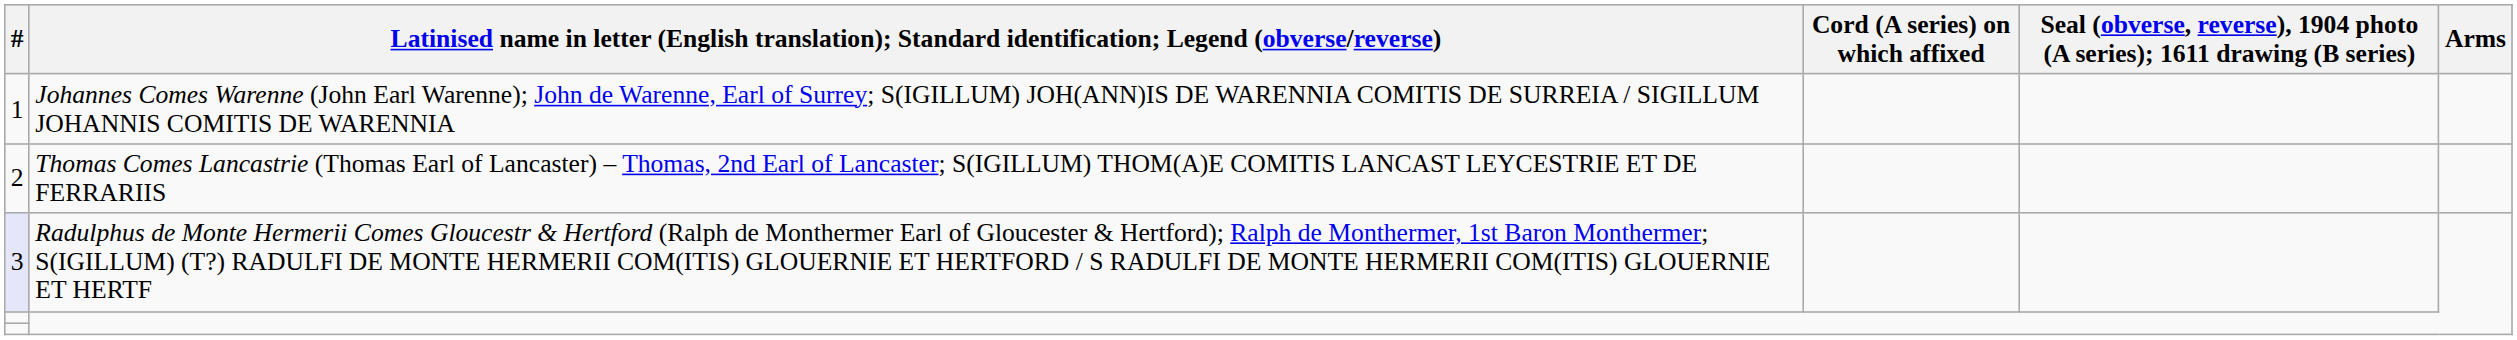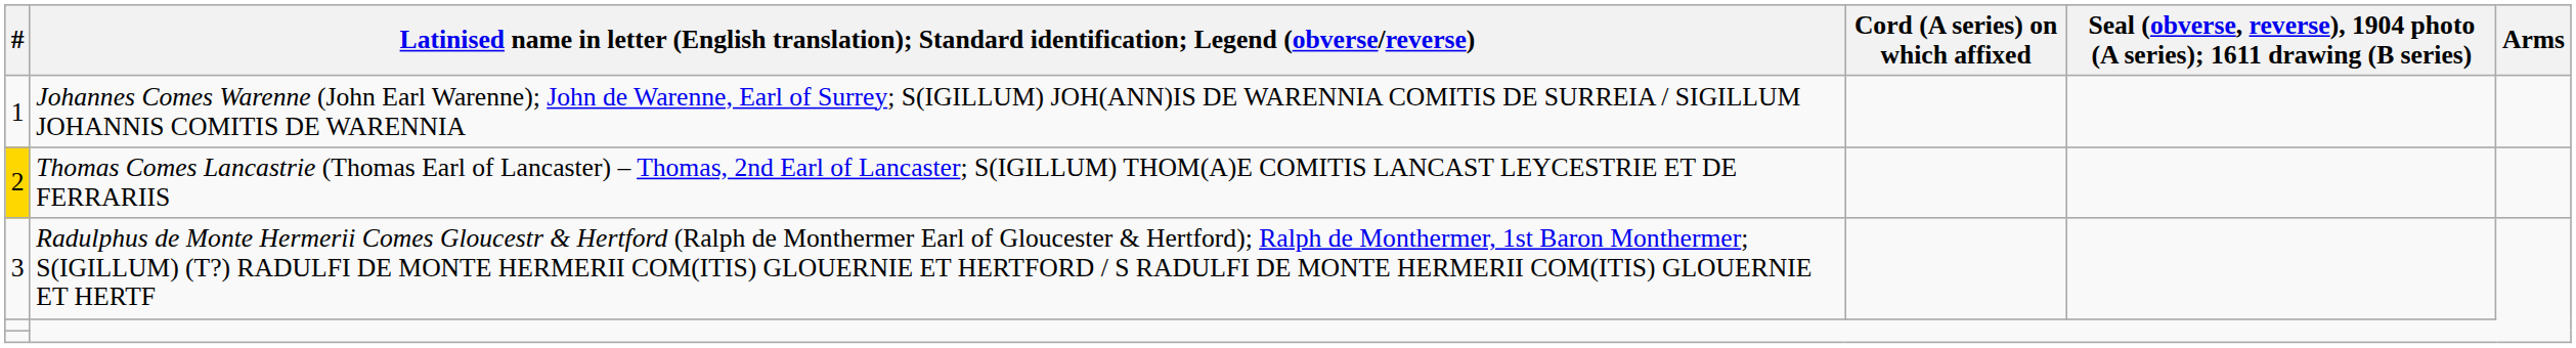2 | #: no background -> gold background
3 | #: lavender background -> no background
